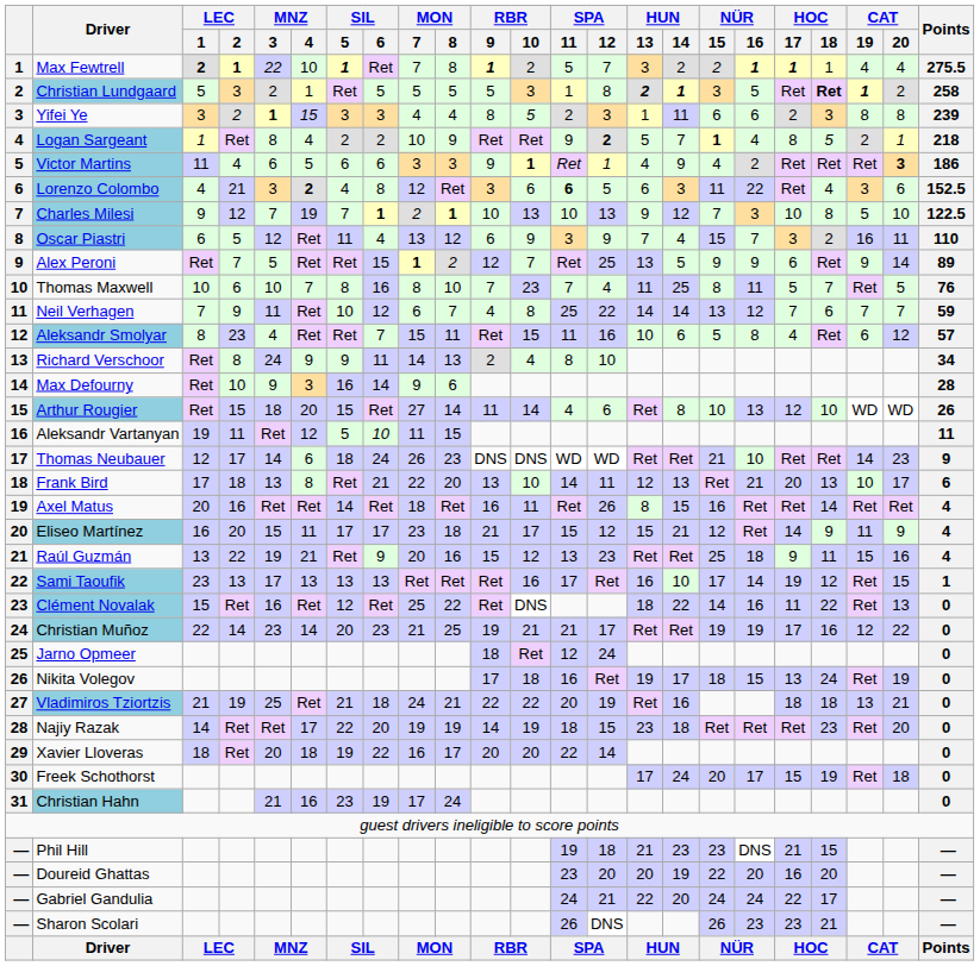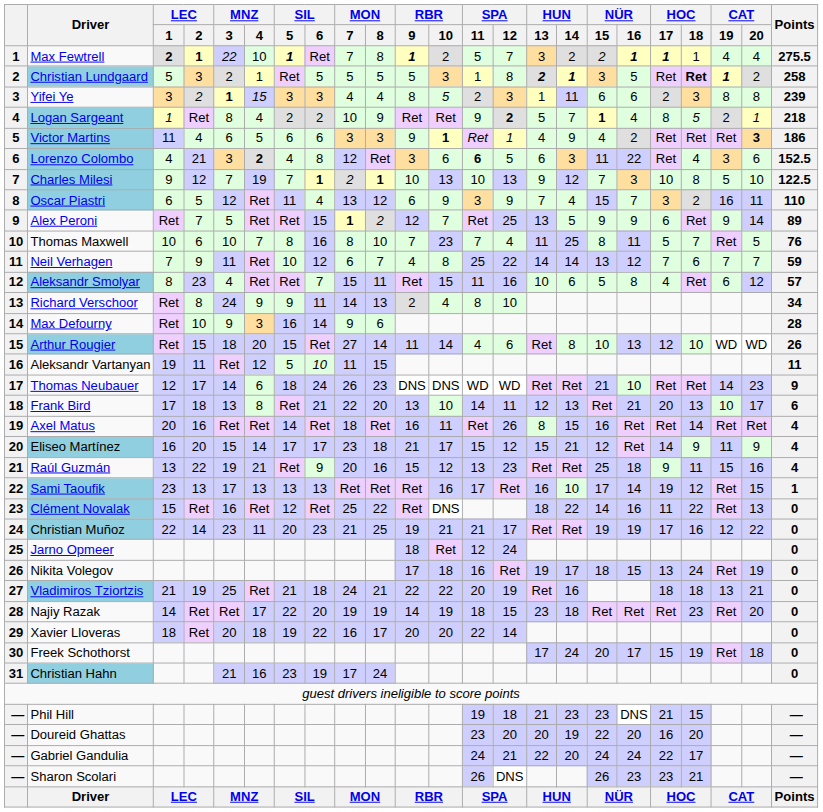Eliseo Martínez | MNZ / 4: 11 -> 14
Christian Muñoz | MNZ / 4: 14 -> 11
